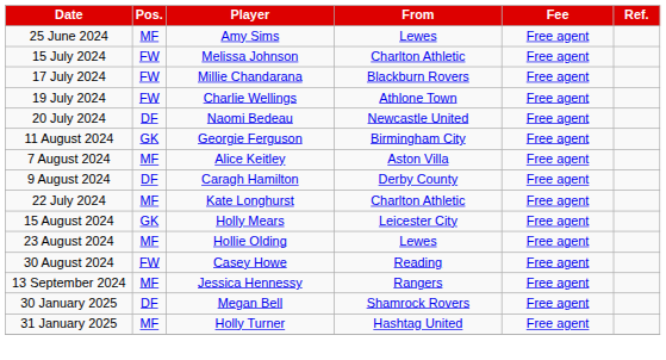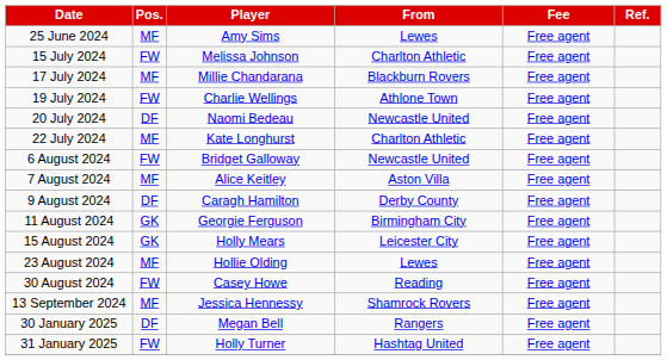17 July 2024 | Pos.: FW -> MF
rows swapped: 22 July 2024 <-> 11 August 2024
+ row: 6 August 2024 | FW | Bridget Galloway | Newcastle United | Free agent
13 September 2024 | From: Rangers -> Shamrock Rovers
30 January 2025 | From: Shamrock Rovers -> Rangers
31 January 2025 | Pos.: MF -> FW
